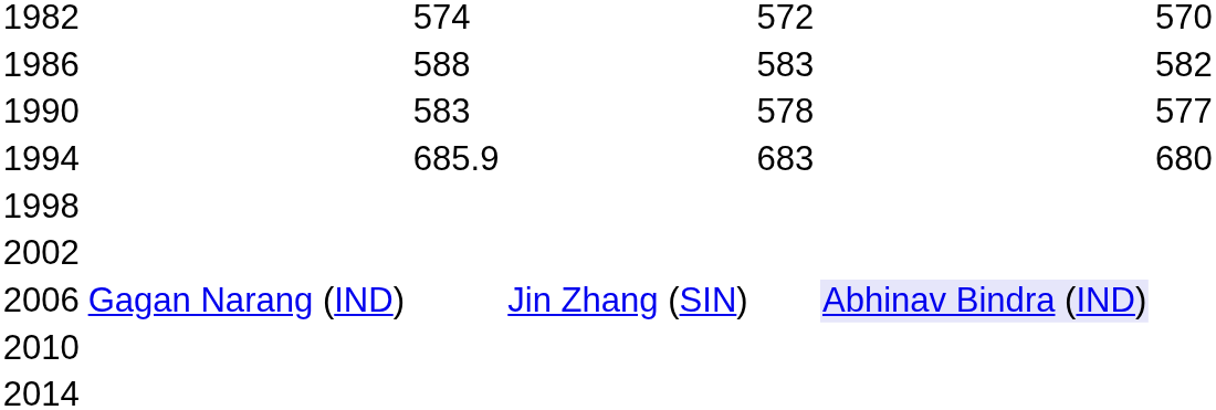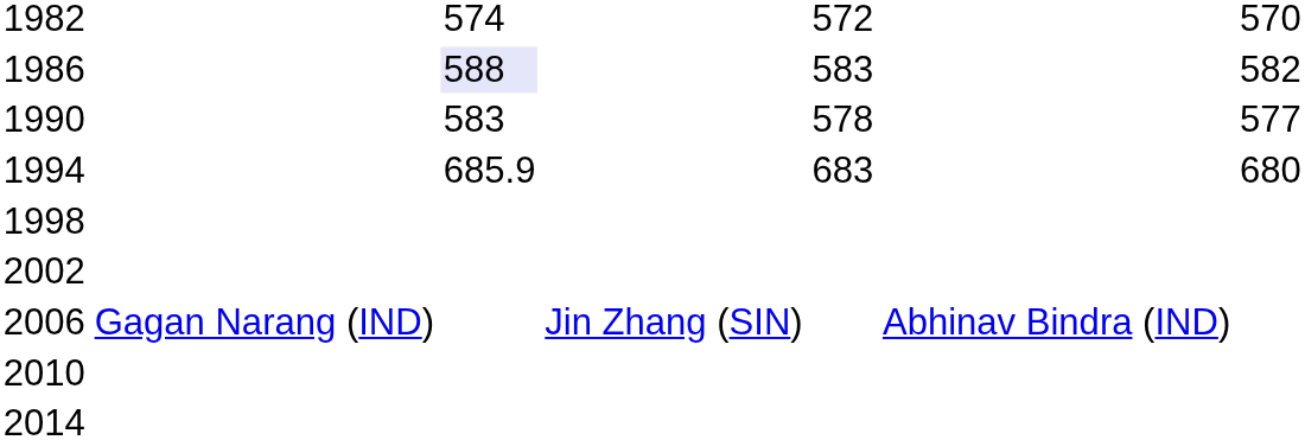1986 | column 3: no background -> lavender background
2006 | column 6: lavender background -> no background
